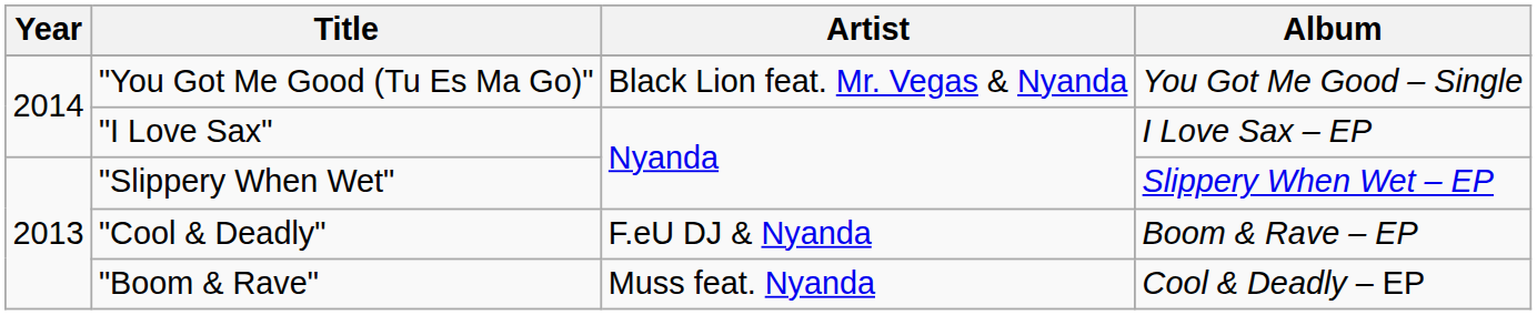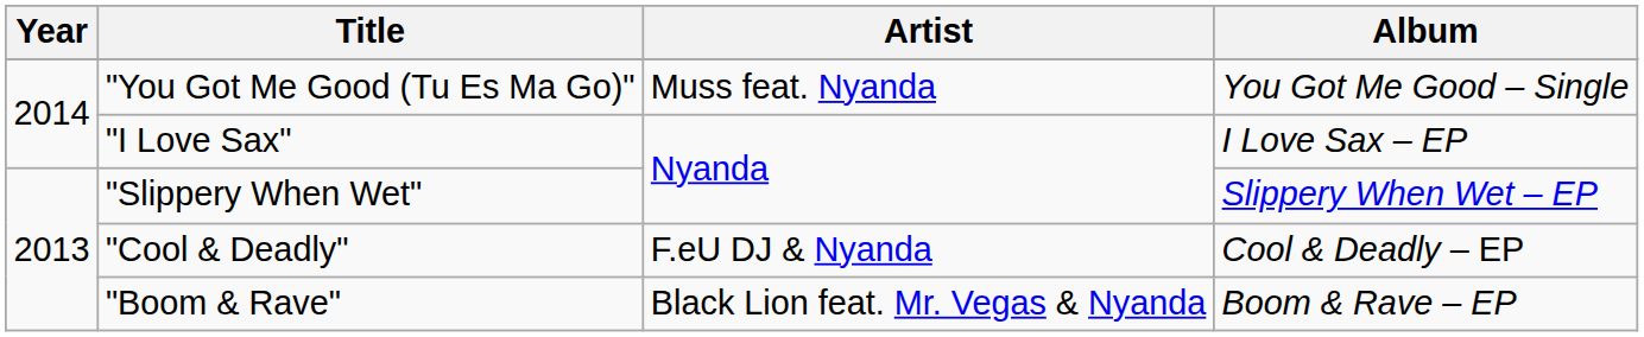"You Got Me Good (Tu Es Ma Go)" | Artist: Black Lion feat. Mr. Vegas & Nyanda -> Muss feat. Nyanda
"Cool & Deadly" | Album: Boom & Rave – EP -> Cool & Deadly – EP
"Boom & Rave" | Artist: Muss feat. Nyanda -> Black Lion feat. Mr. Vegas & Nyanda
"Boom & Rave" | Album: Cool & Deadly – EP -> Boom & Rave – EP
